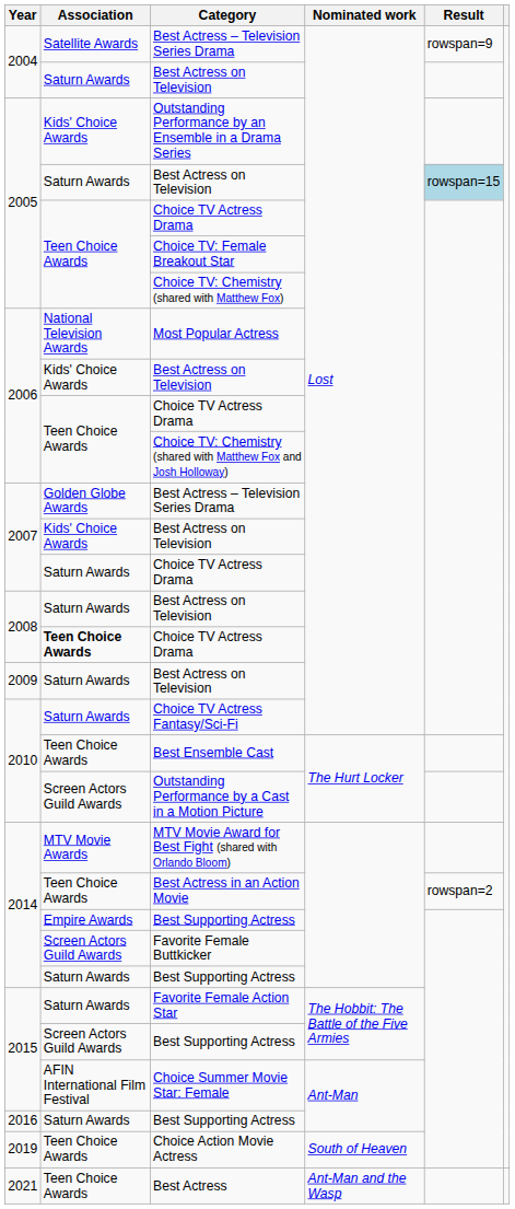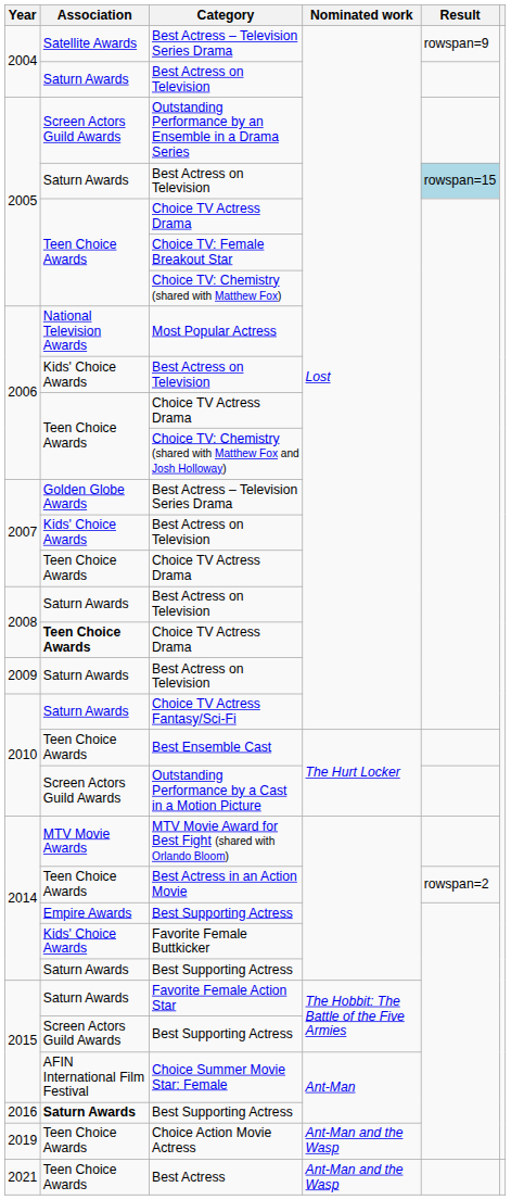Outstanding Performance by an Ensemble in a Drama Series | Association: Kids' Choice Awards -> Screen Actors Guild Awards
2007 / Choice TV Actress Drama | Association: Saturn Awards -> Teen Choice Awards
Favorite Female Buttkicker | Association: Screen Actors Guild Awards -> Kids' Choice Awards
2016 / Best Supporting Actress | Association: normal -> bold
Choice Action Movie Actress | Nominated work: South of Heaven -> Ant-Man and the Wasp
